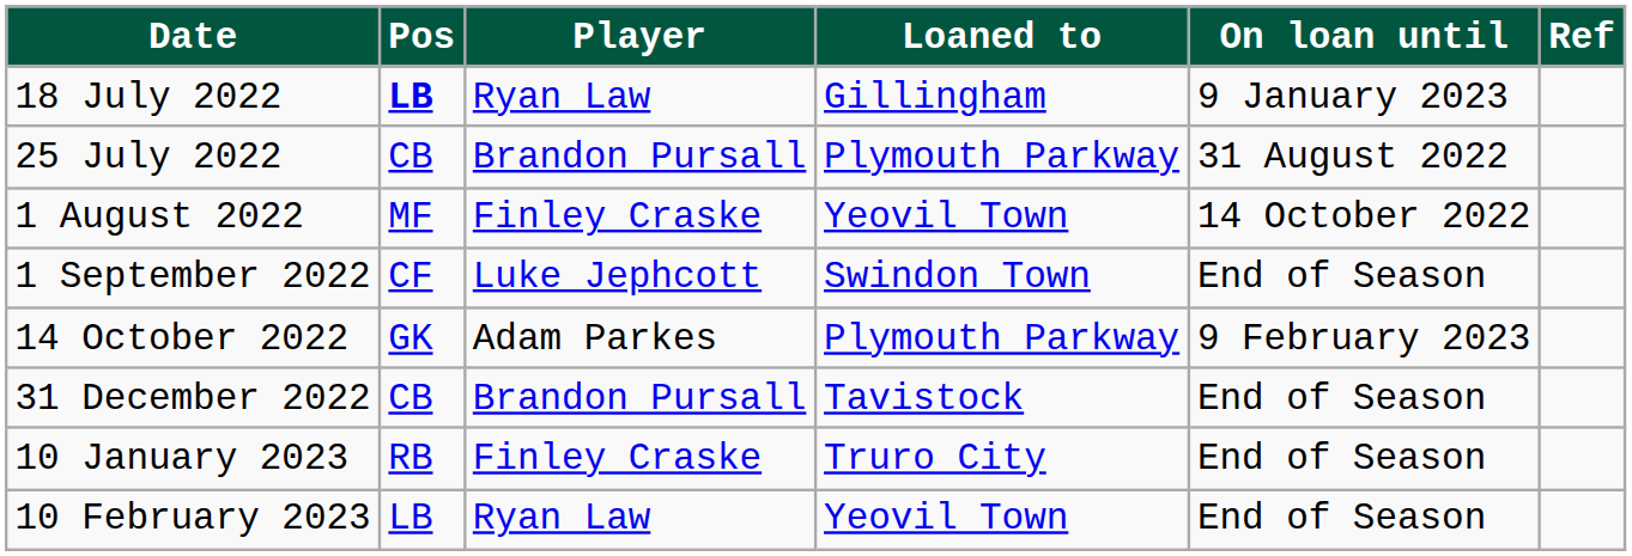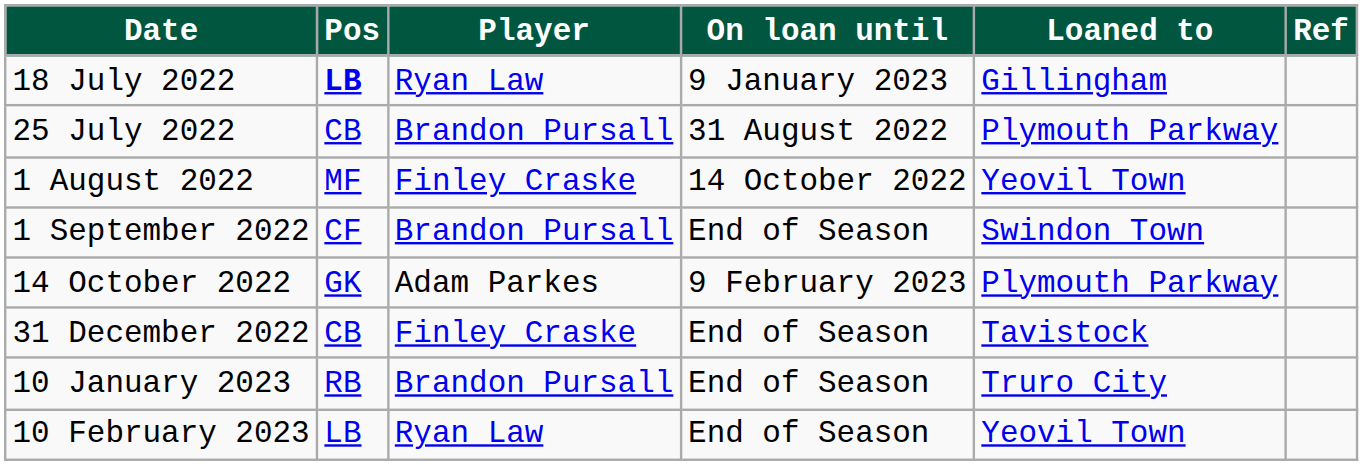columns swapped: Loaned to <-> On loan until
1 September 2022 | Player: Luke Jephcott -> Brandon Pursall
31 December 2022 | Player: Brandon Pursall -> Finley Craske
10 January 2023 | Player: Finley Craske -> Brandon Pursall
